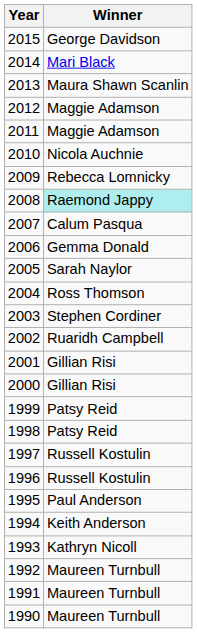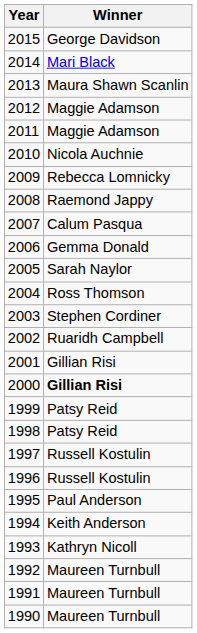2008 | Winner: paleturquoise background -> no background
2000 | Winner: normal -> bold
